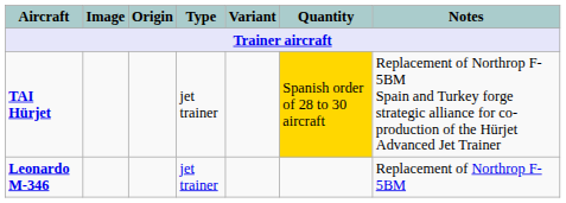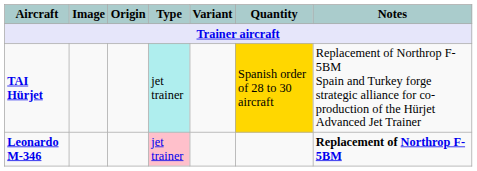TAI Hürjet | Type: no background -> paleturquoise background
Leonardo M-346 | Type: no background -> pink background
Leonardo M-346 | Notes: normal -> bold
